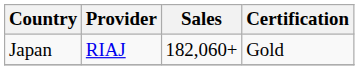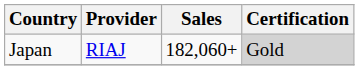Japan | Certification: no background -> lightgrey background
